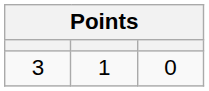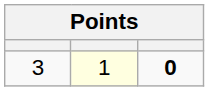3 | column 2: no background -> lightyellow background
3 | column 3: normal -> bold
